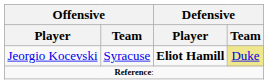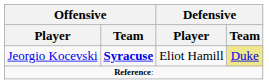Jeorgio Kocevski | Offensive / Team: normal -> bold
Jeorgio Kocevski | Defensive / Player: bold -> normal
